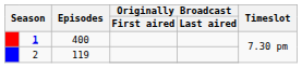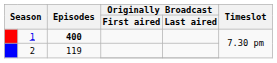1 | column 2: bold -> normal
1 | Episodes: normal -> bold
